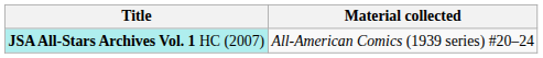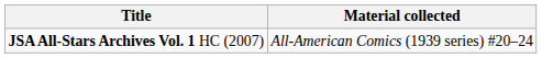row 2 | Title: paleturquoise background -> no background
